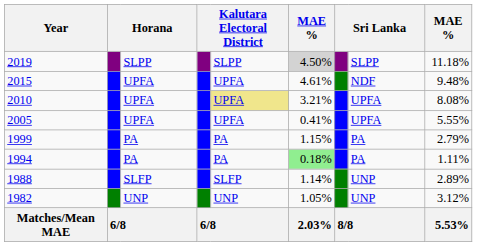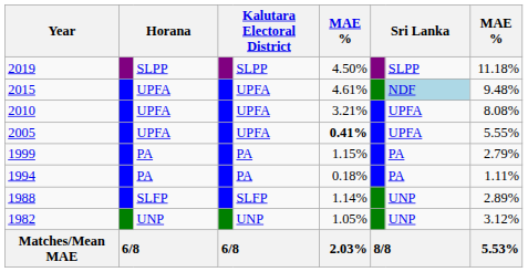2019 | column 6: lightgrey background -> no background
2015 | column 8: no background -> lightblue background
2010 | column 5: khaki background -> no background
2005 | column 6: normal -> bold
1994 | column 6: lightgreen background -> no background
